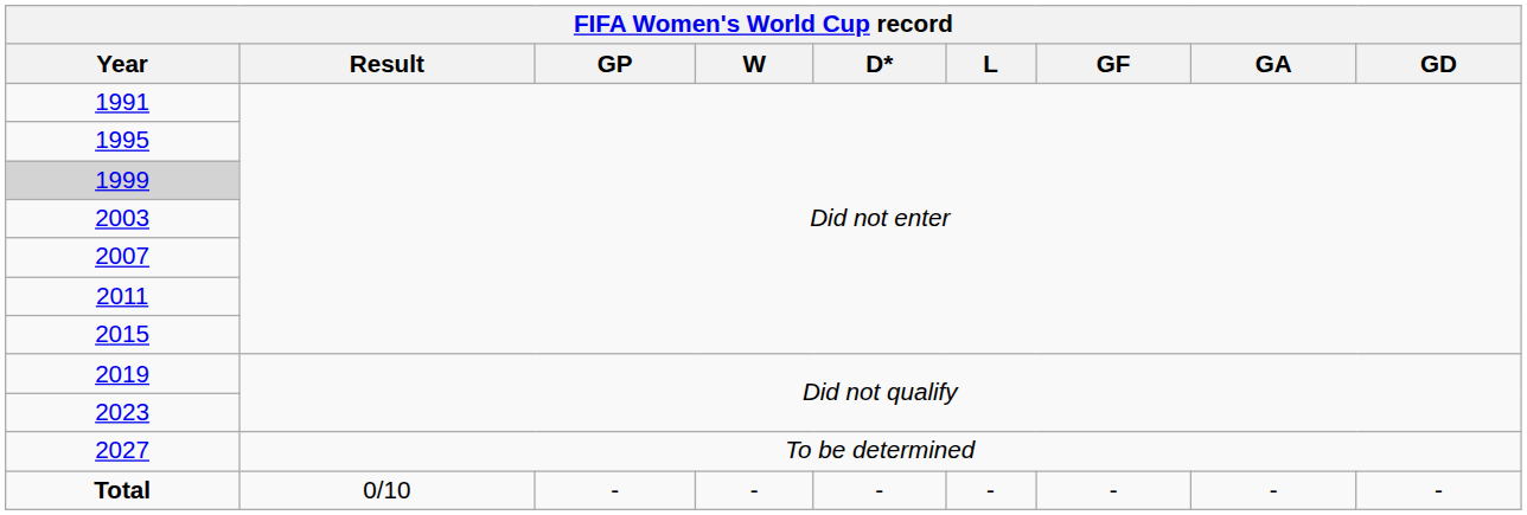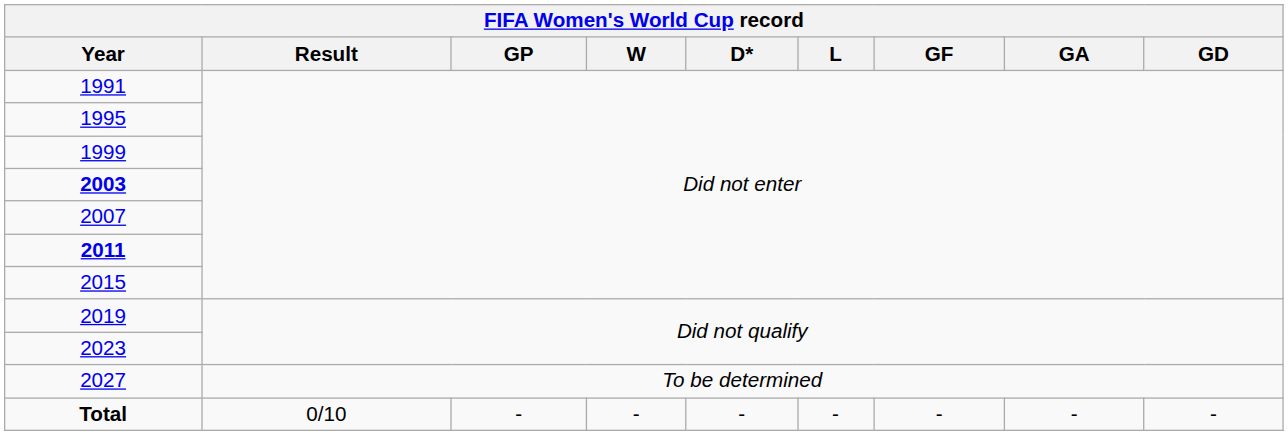1999 | Year: lightgrey background -> no background
2003 | Year: normal -> bold
2011 | Year: normal -> bold
